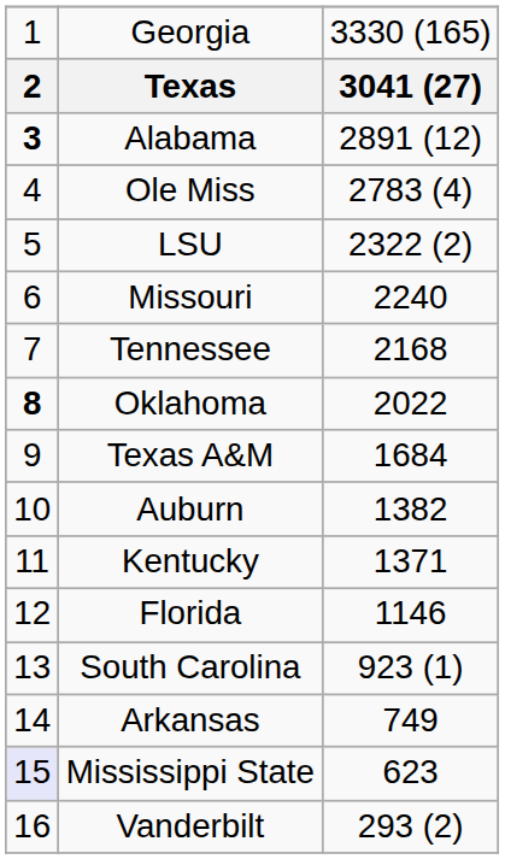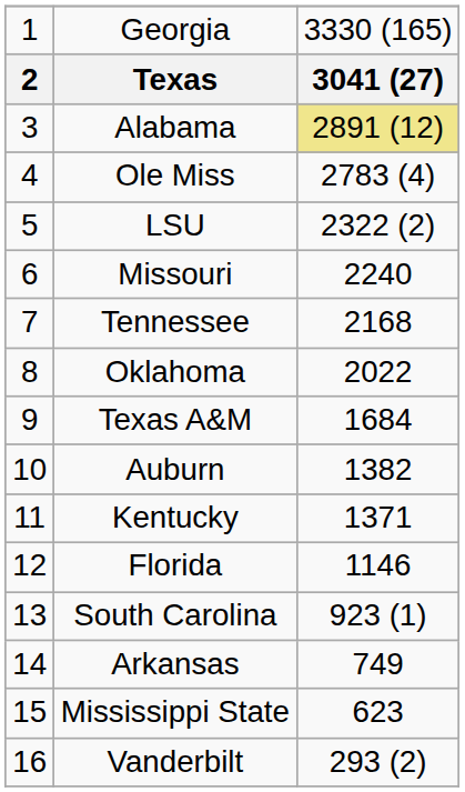Alabama | column 1: bold -> normal
Alabama | column 3: no background -> khaki background
Oklahoma | column 1: bold -> normal
Mississippi State | column 1: lavender background -> no background
